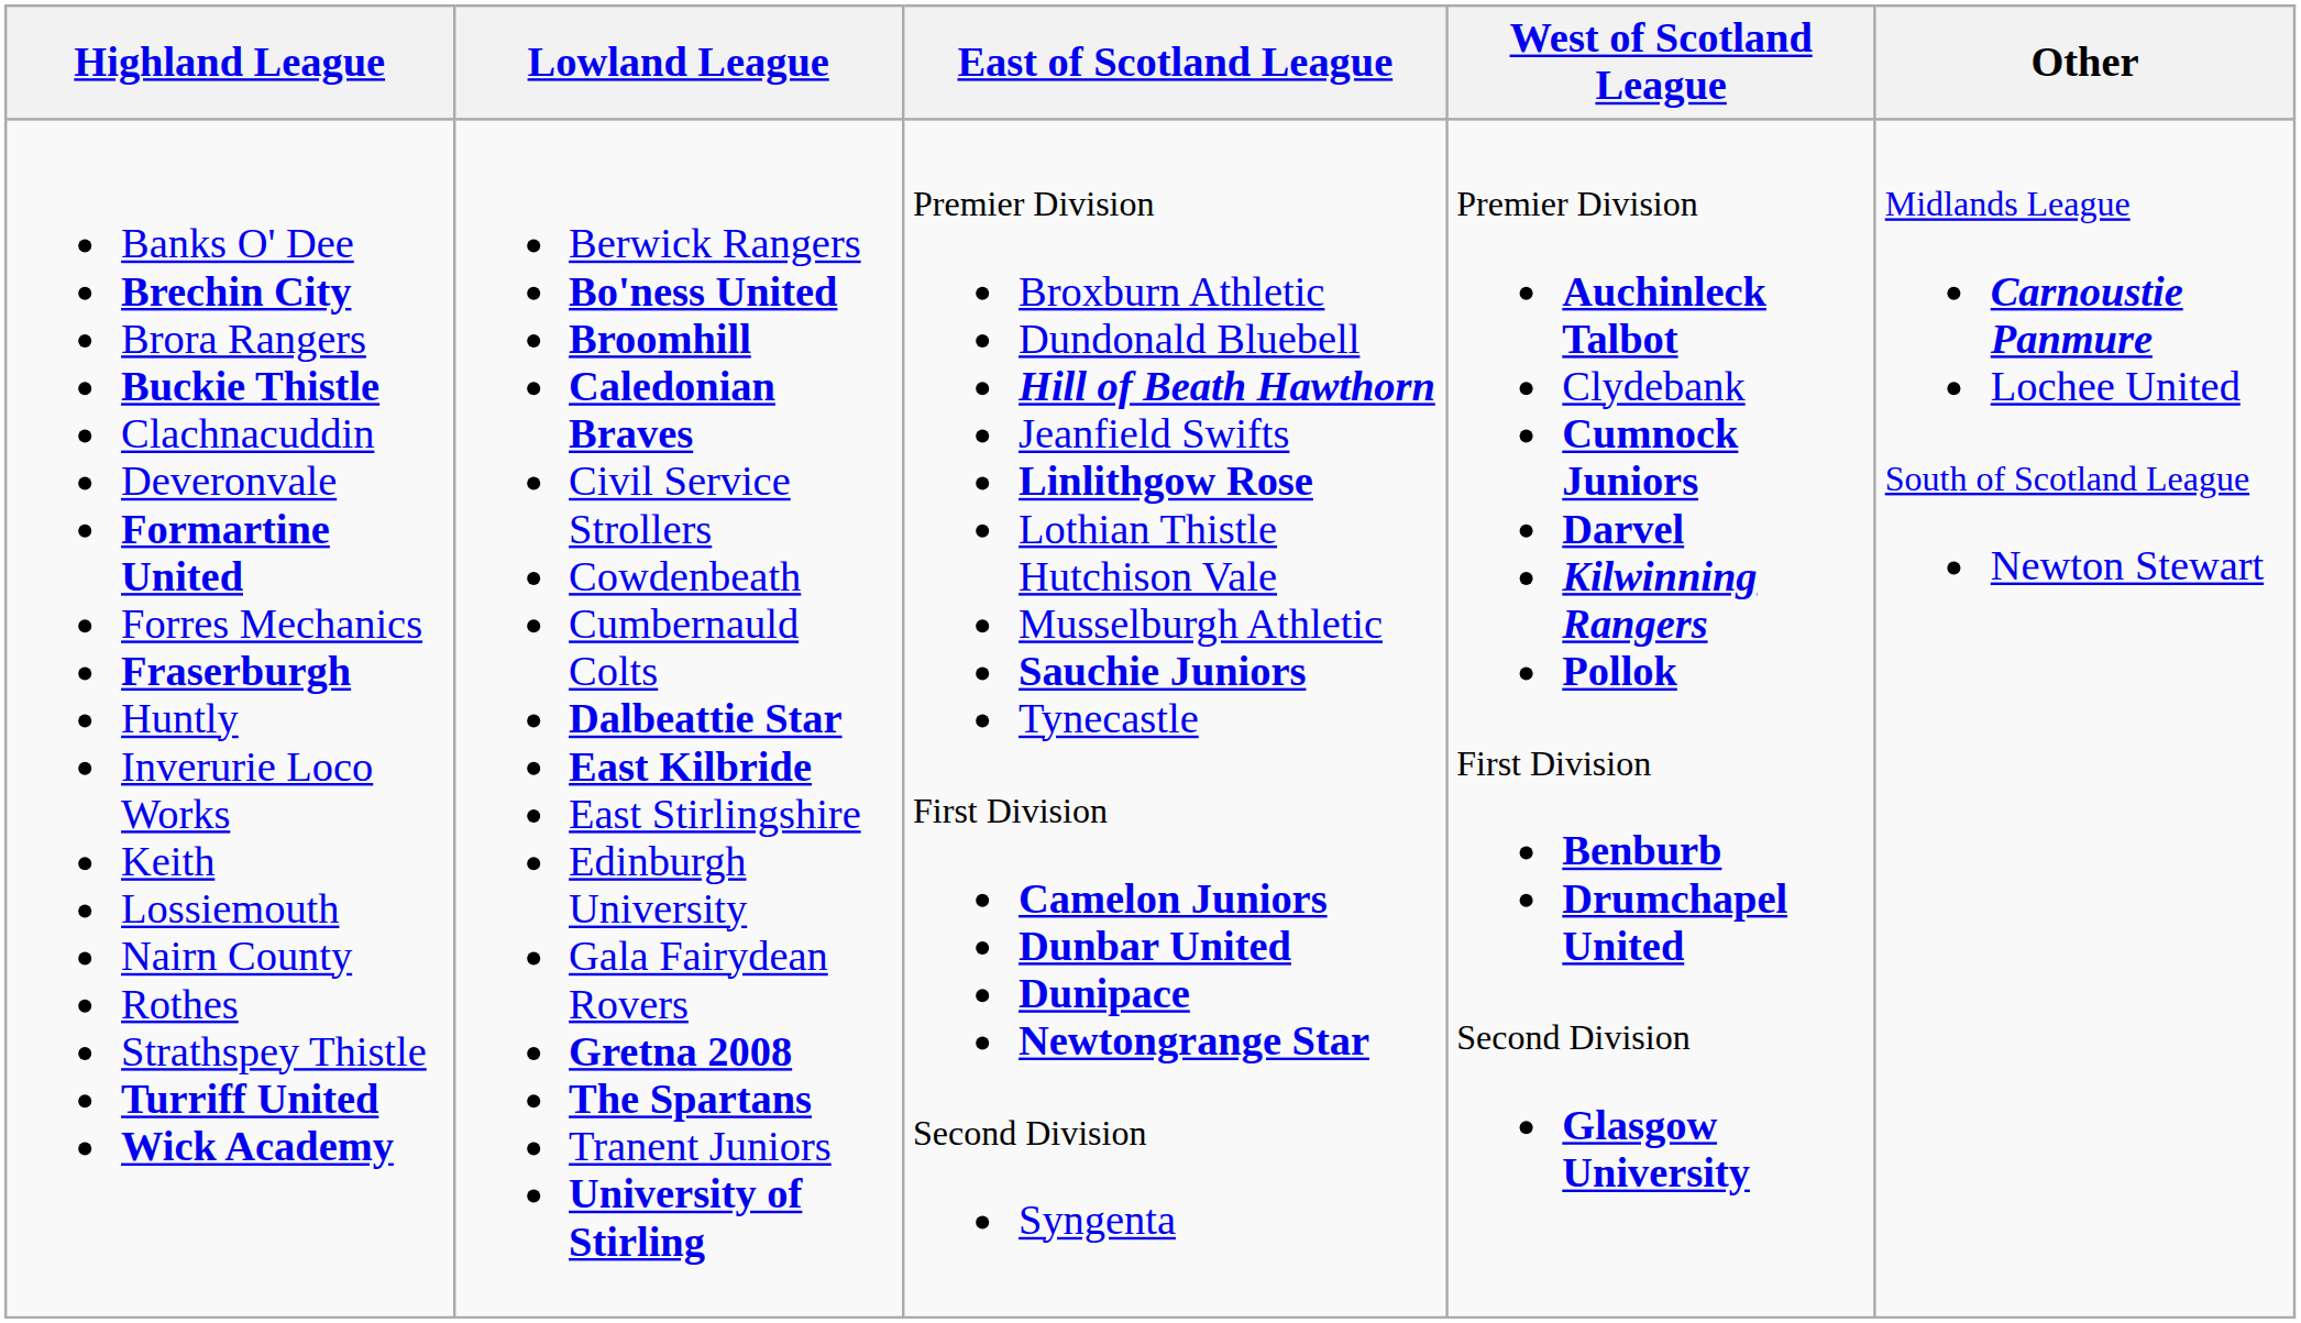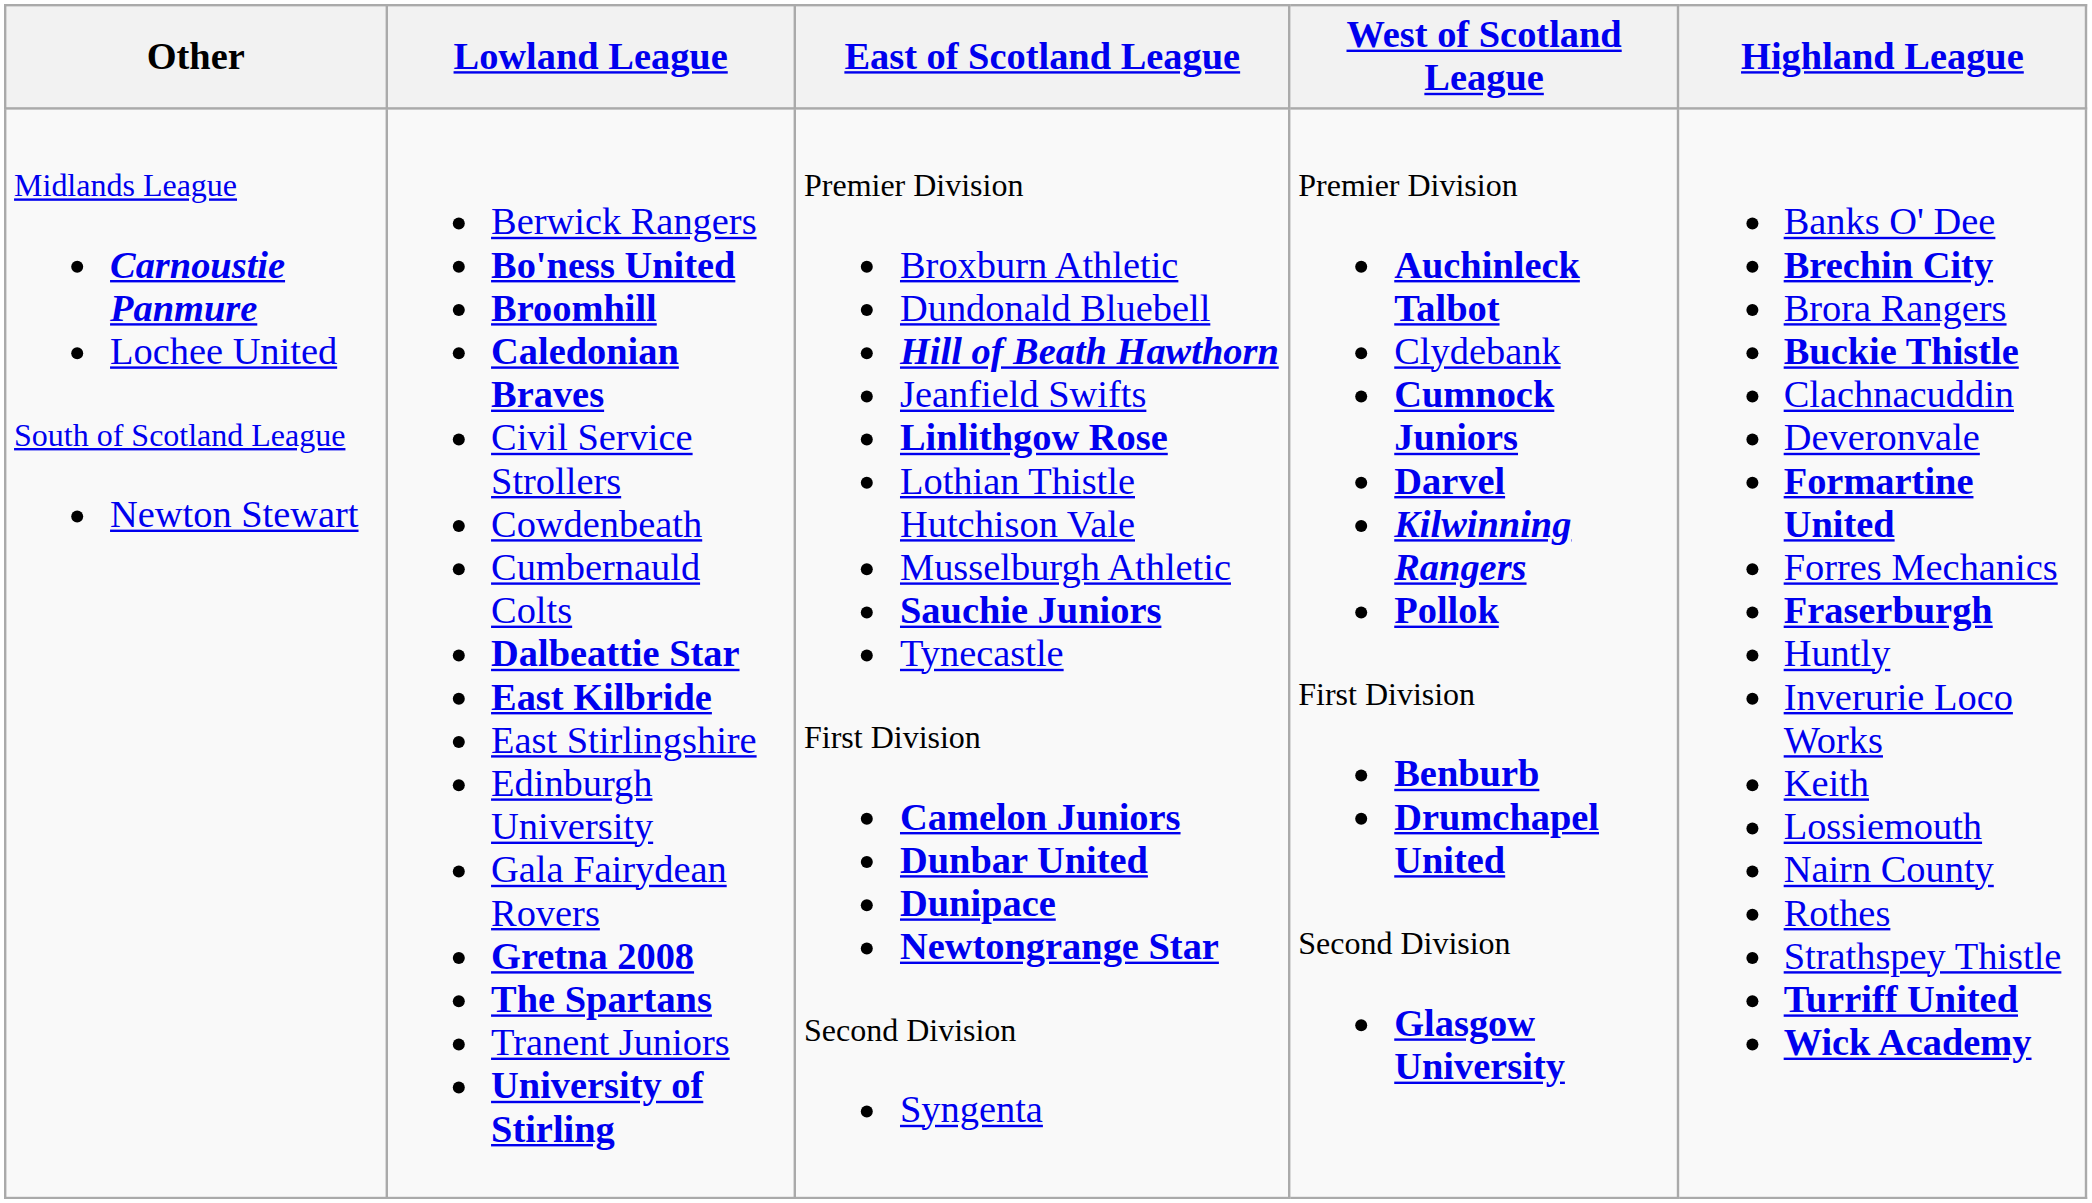columns swapped: Highland League <-> Other
